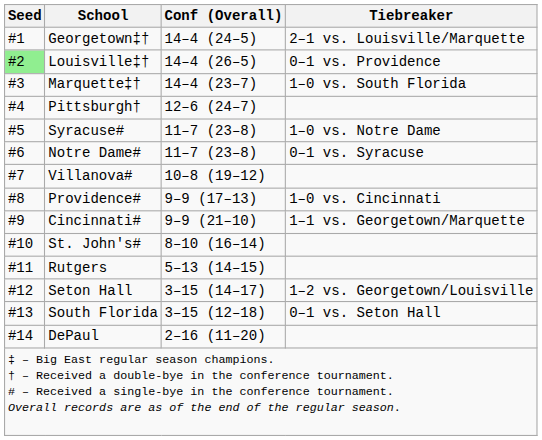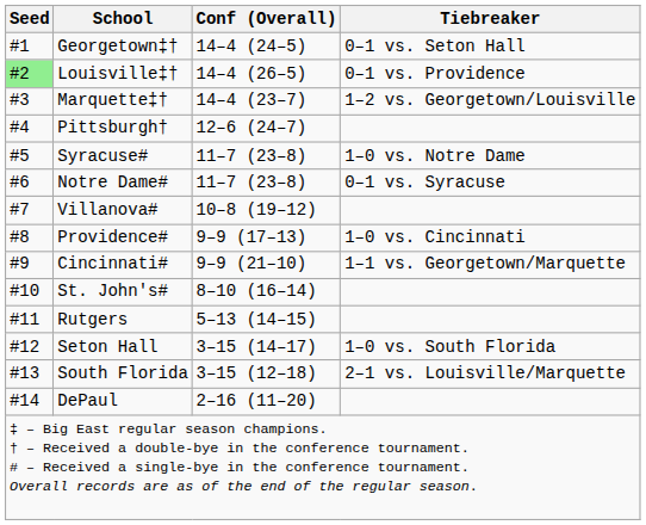Georgetown‡† | Tiebreaker: 2–1 vs. Louisville/Marquette -> 0–1 vs. Seton Hall
Marquette‡† | Tiebreaker: 1–0 vs. South Florida -> 1–2 vs. Georgetown/Louisville
Seton Hall | Tiebreaker: 1–2 vs. Georgetown/Louisville -> 1–0 vs. South Florida
South Florida | Tiebreaker: 0–1 vs. Seton Hall -> 2–1 vs. Louisville/Marquette
